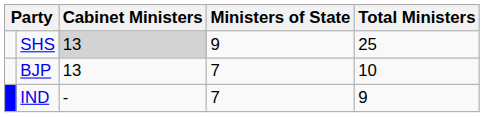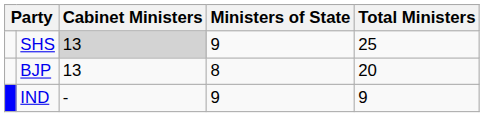BJP | Ministers of State: 7 -> 8
BJP | Total Ministers: 10 -> 20
IND | Ministers of State: 7 -> 9
